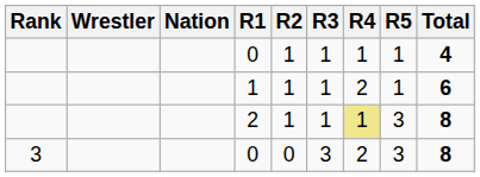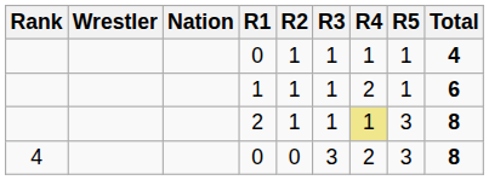row 5 | Rank: 3 -> 4
